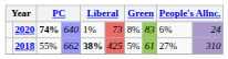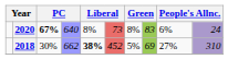2020 | column 3: 74% -> 67%
2020 | column 5: 1% -> 8%
2018 | column 3: 55% -> 30%
2018 | column 6: 425 -> 452
2018 | column 8: 61 -> 69
